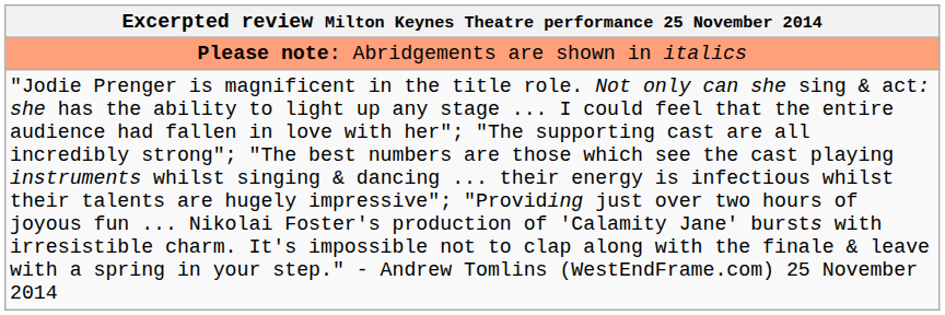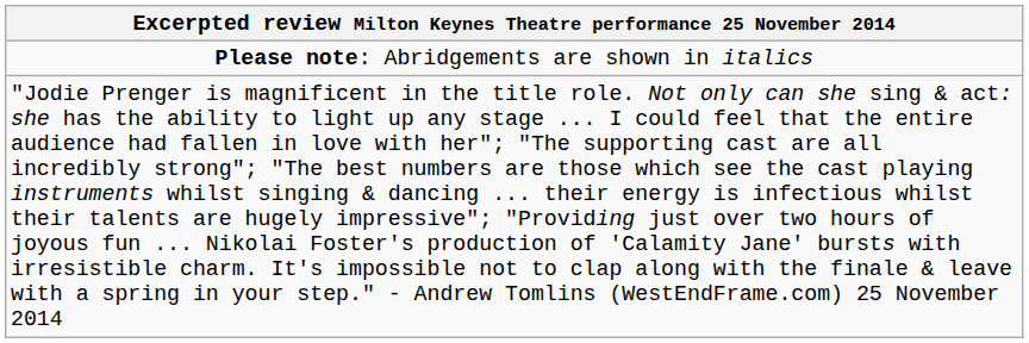row 2 | column 1: lightsalmon background -> no background
